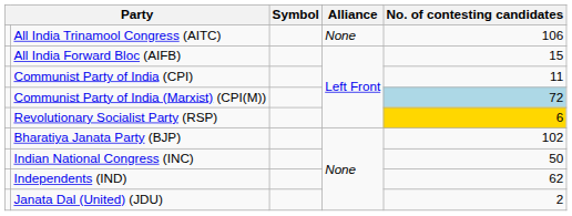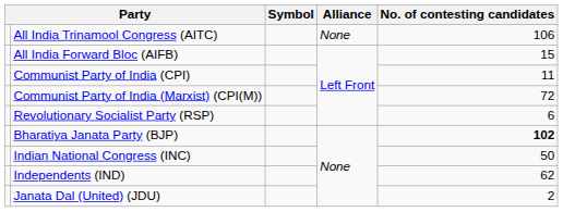Communist Party of India (Marxist) (CPI(M)) | No. of contesting candidates: lightblue background -> no background
Revolutionary Socialist Party (RSP) | No. of contesting candidates: gold background -> no background
Bharatiya Janata Party (BJP) | No. of contesting candidates: normal -> bold
